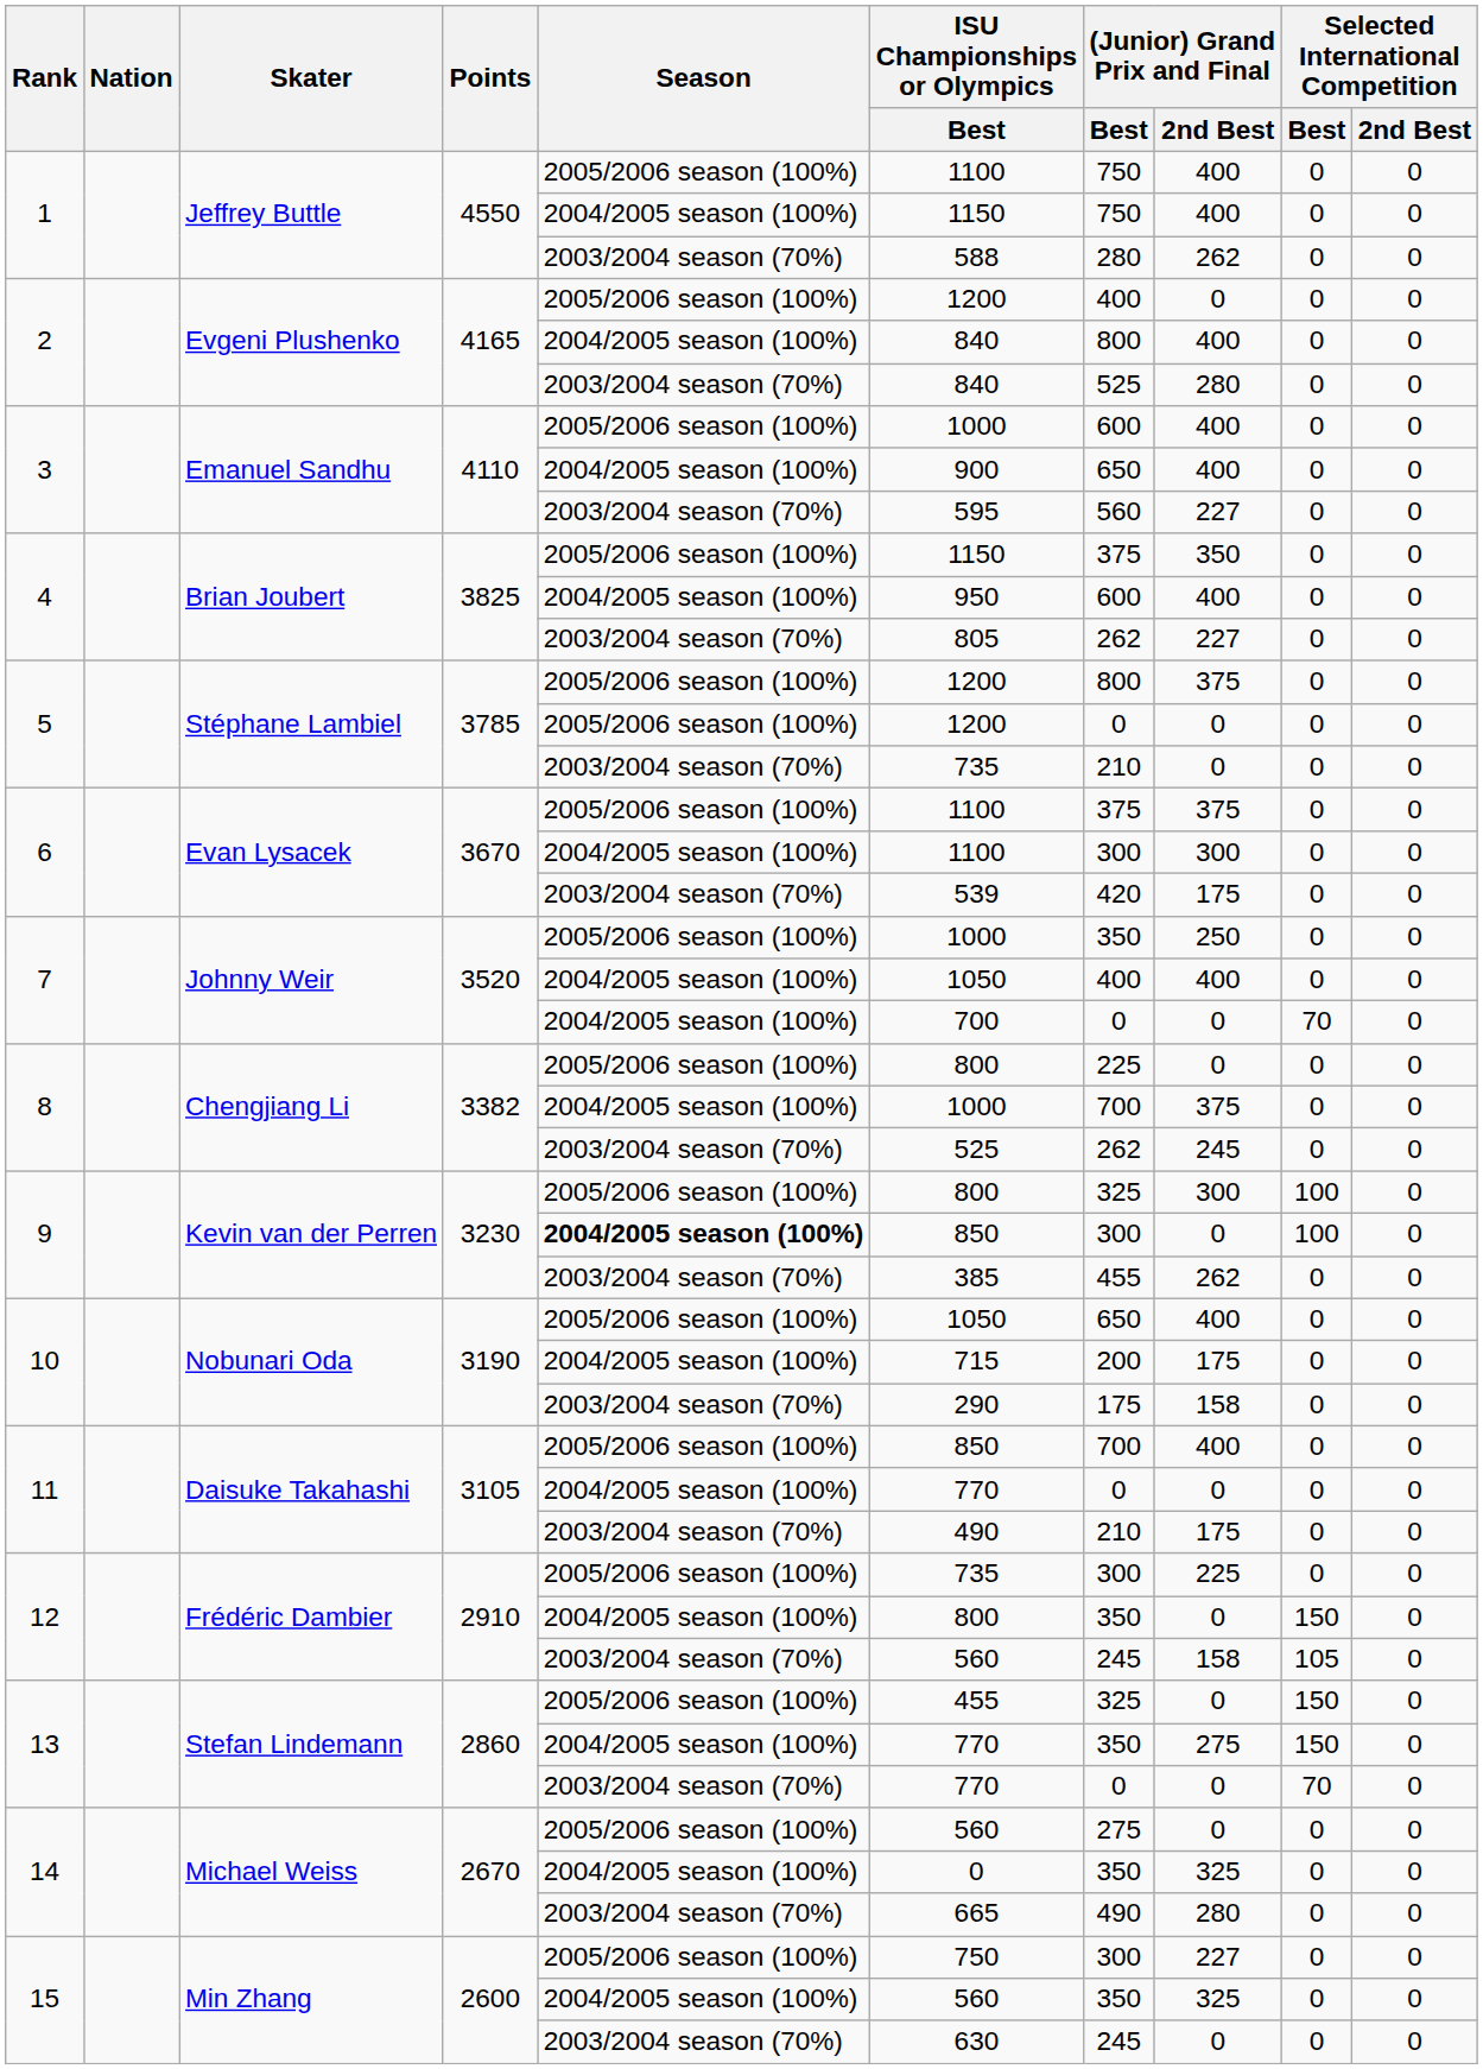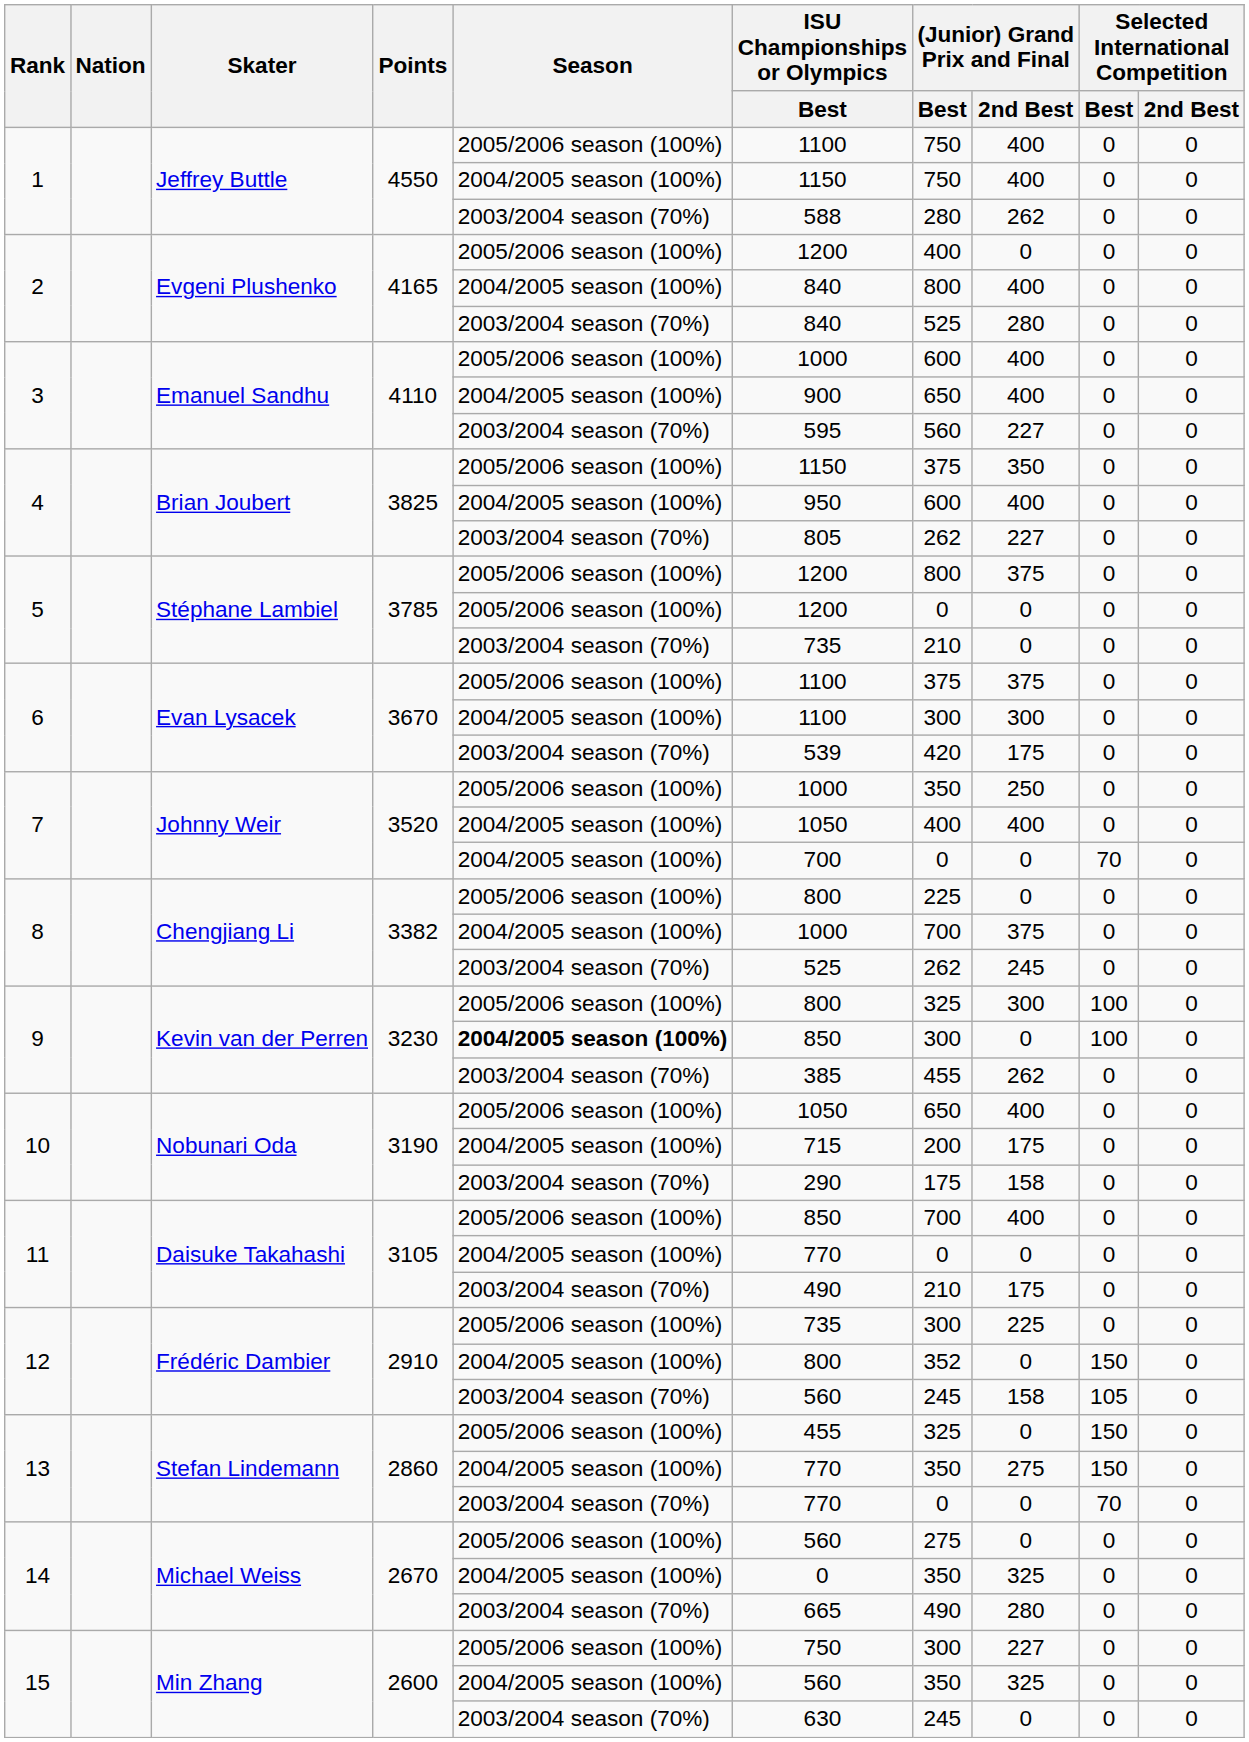row 37 | (Junior) Grand Prix and Final / Best: 350 -> 352
